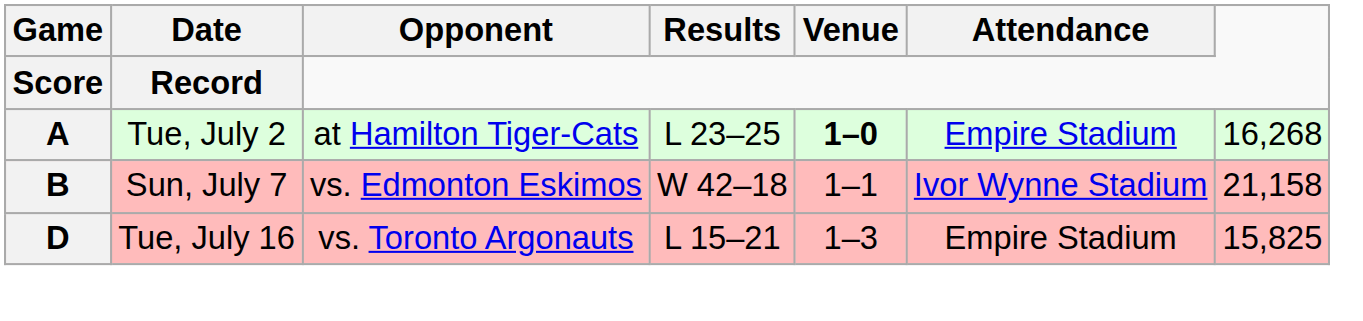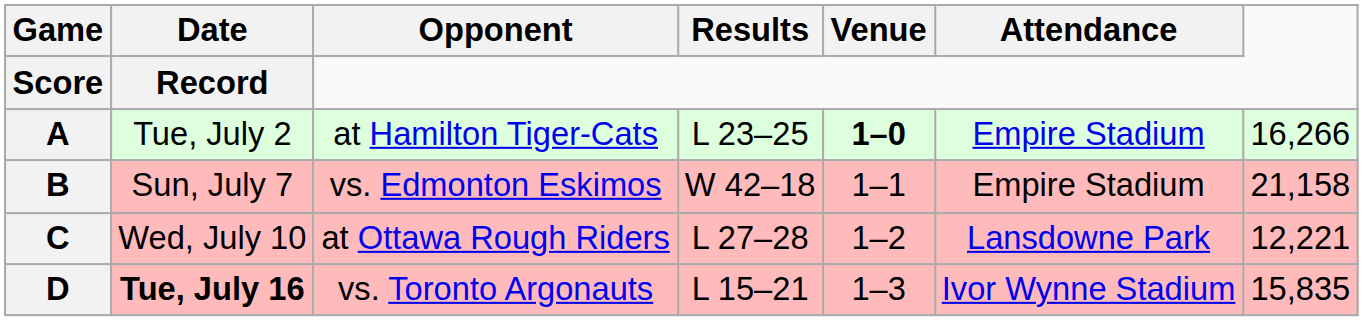A | column 7: 16,268 -> 16,266
B | Attendance: Ivor Wynne Stadium -> Empire Stadium
+ row: C | Wed, July 10 | at Ottawa Rough Riders | L 27–28 | 1–2 | Lansdowne Park | 12,221
D | Date / Record: normal -> bold
D | Attendance: Empire Stadium -> Ivor Wynne Stadium
D | column 7: 15,825 -> 15,835
